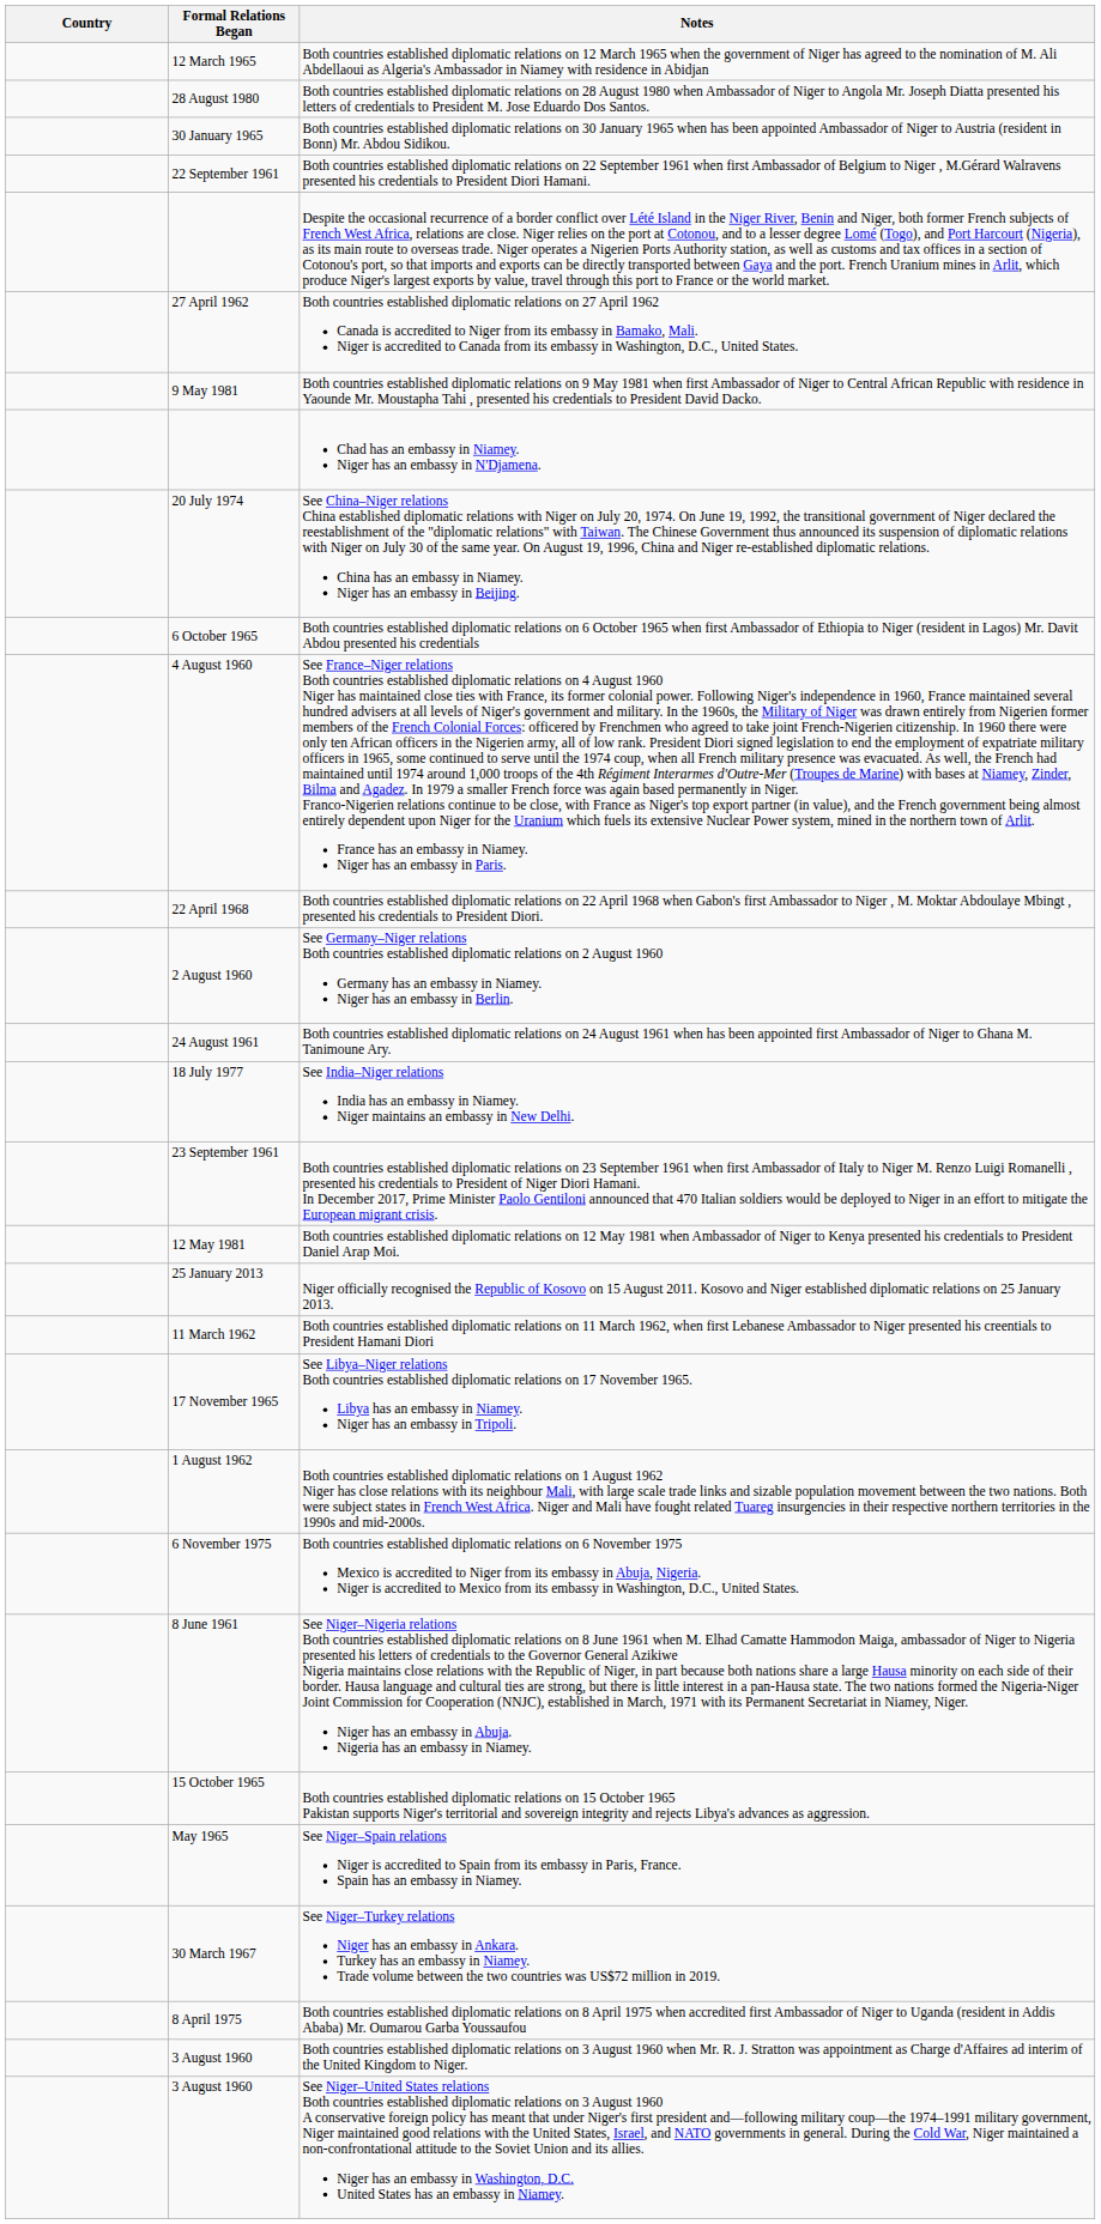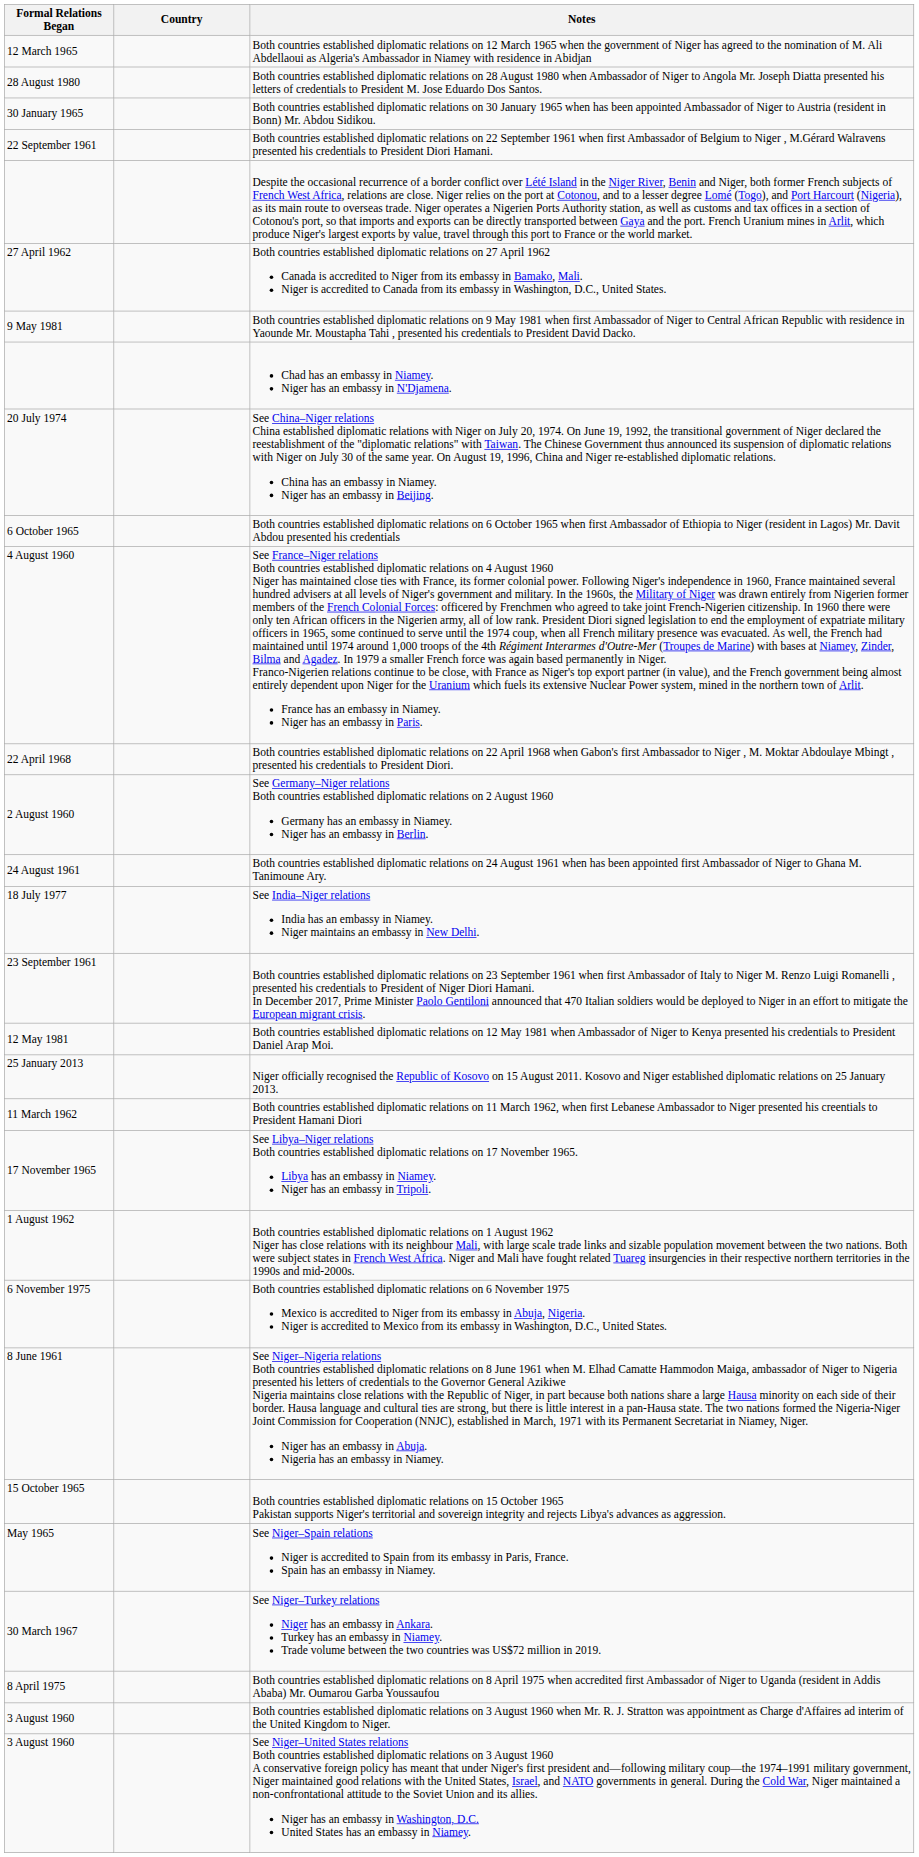columns swapped: Country <-> Formal Relations Began
